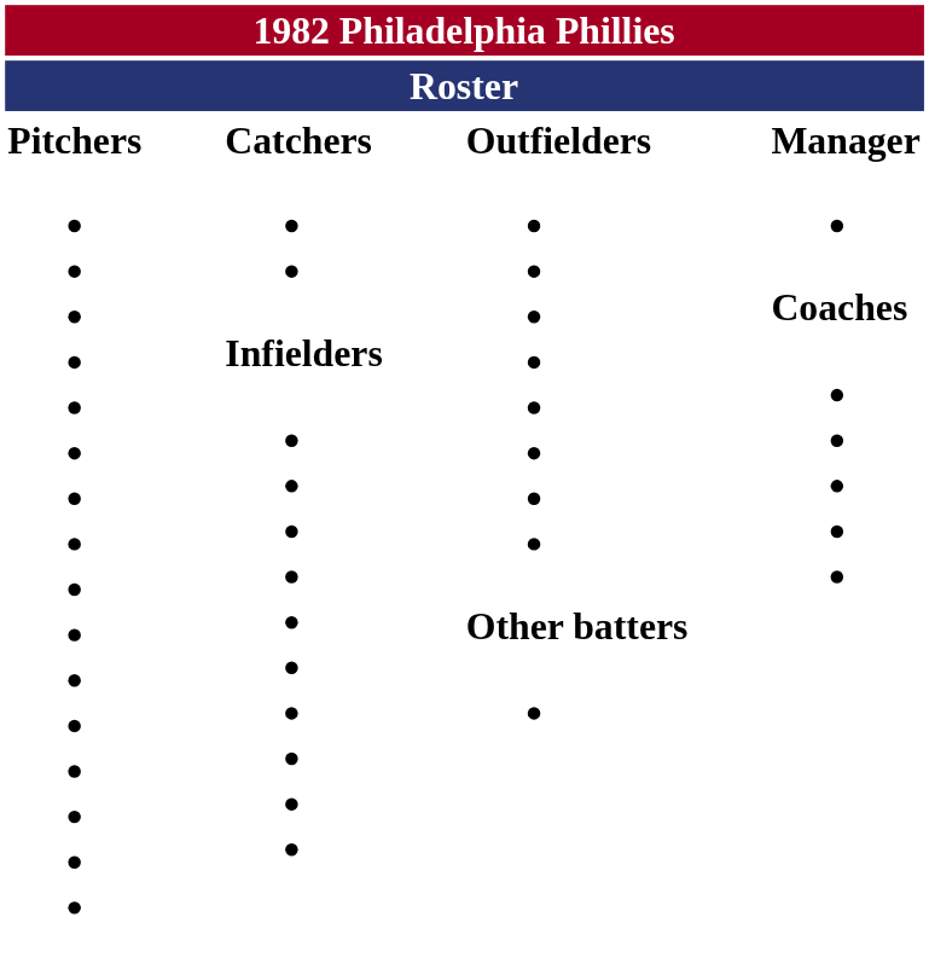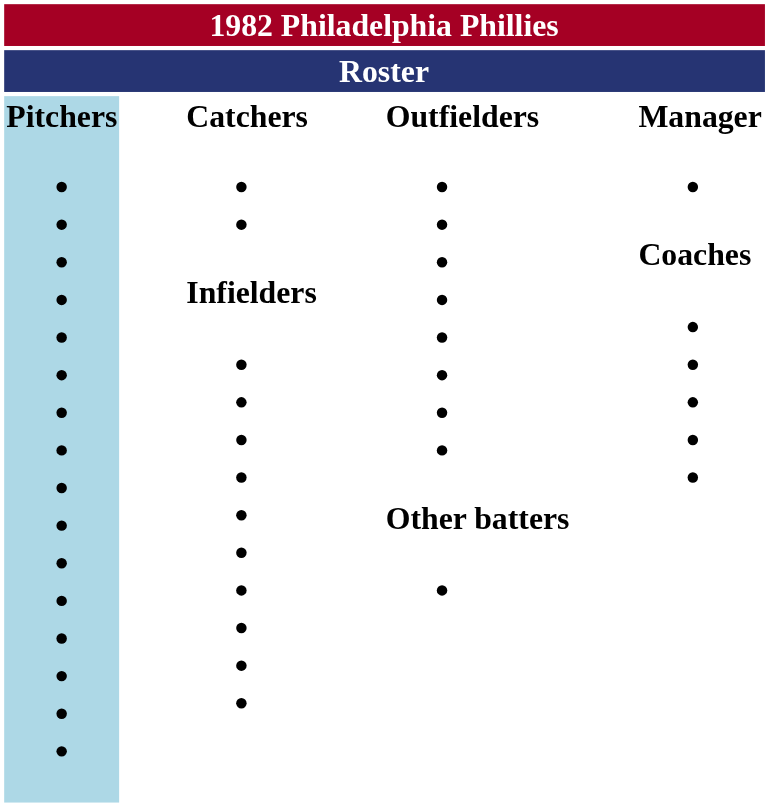Pitchers | column 1: no background -> lightblue background
